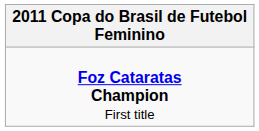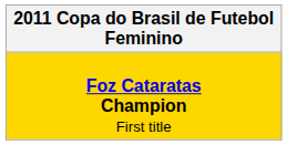row 2 | column 1: no background -> gold background
